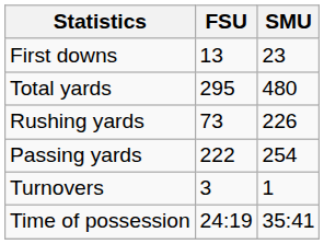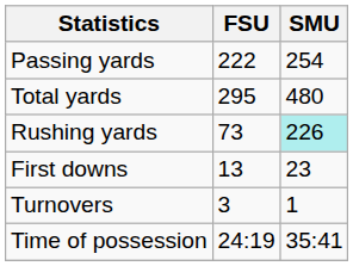rows swapped: First downs <-> Passing yards
Rushing yards | SMU: no background -> paleturquoise background
